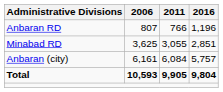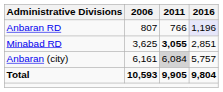Anbaran RD | 2016: no background -> lavender background
Minabad RD | 2011: normal -> bold
Anbaran (city) | 2011: no background -> lightgrey background
